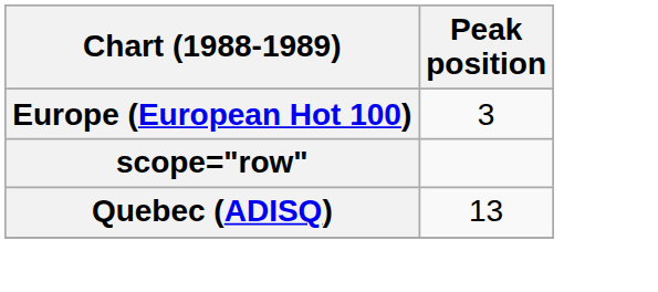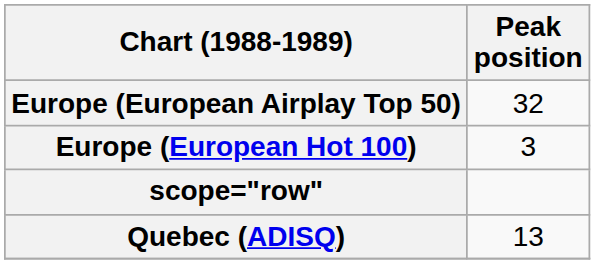+ row: Europe (European Airplay Top 50) | 32
